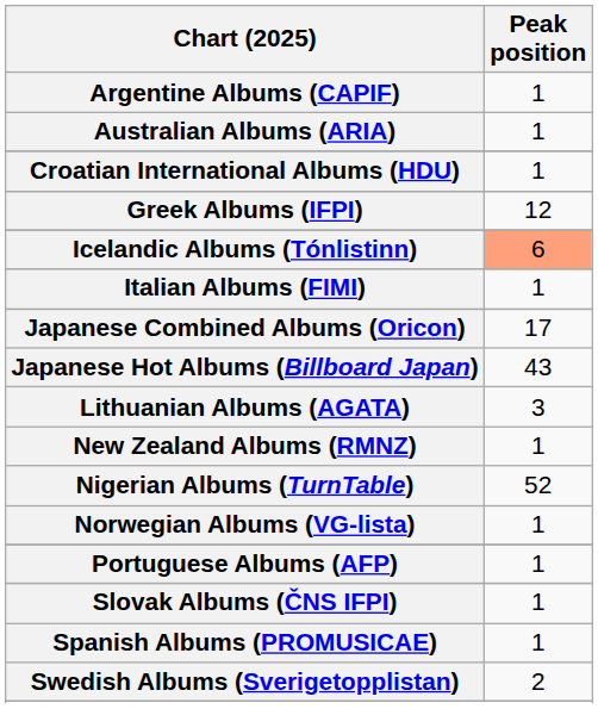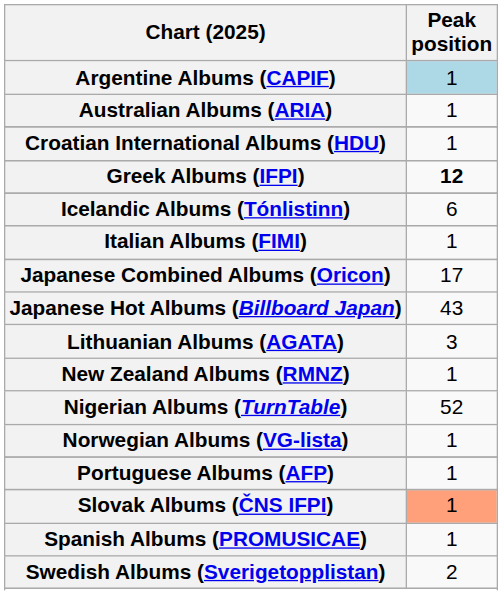Argentine Albums (CAPIF) | Peak position: no background -> lightblue background
Greek Albums (IFPI) | Peak position: normal -> bold
Icelandic Albums (Tónlistinn) | Peak position: lightsalmon background -> no background
Slovak Albums (ČNS IFPI) | Peak position: no background -> lightsalmon background
